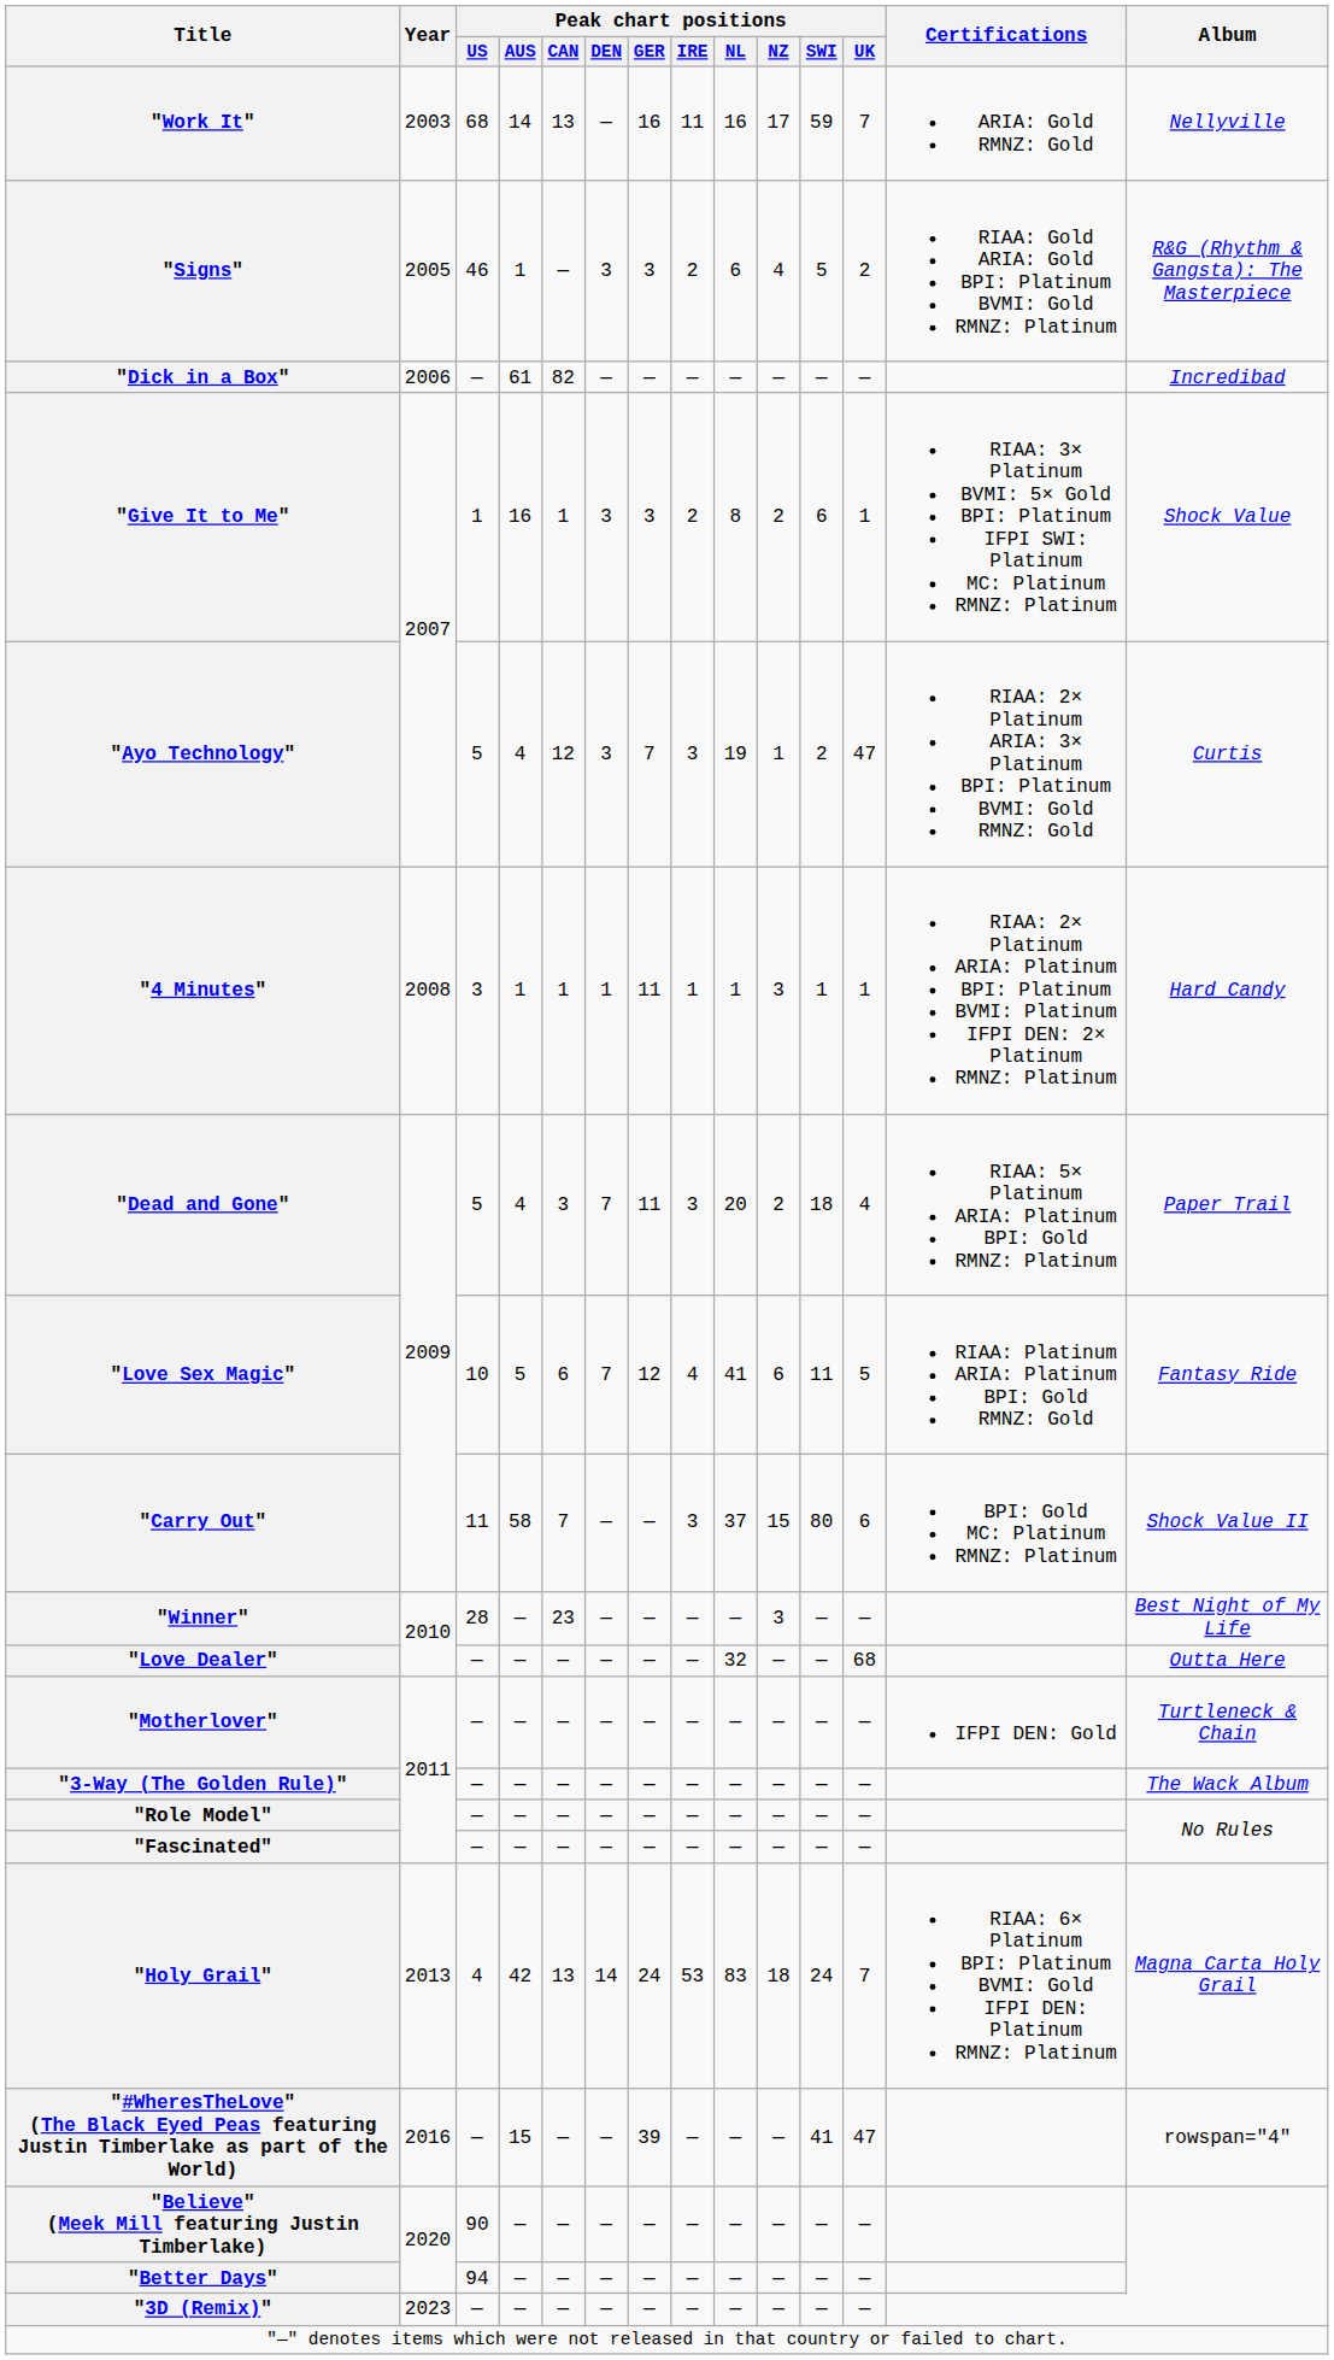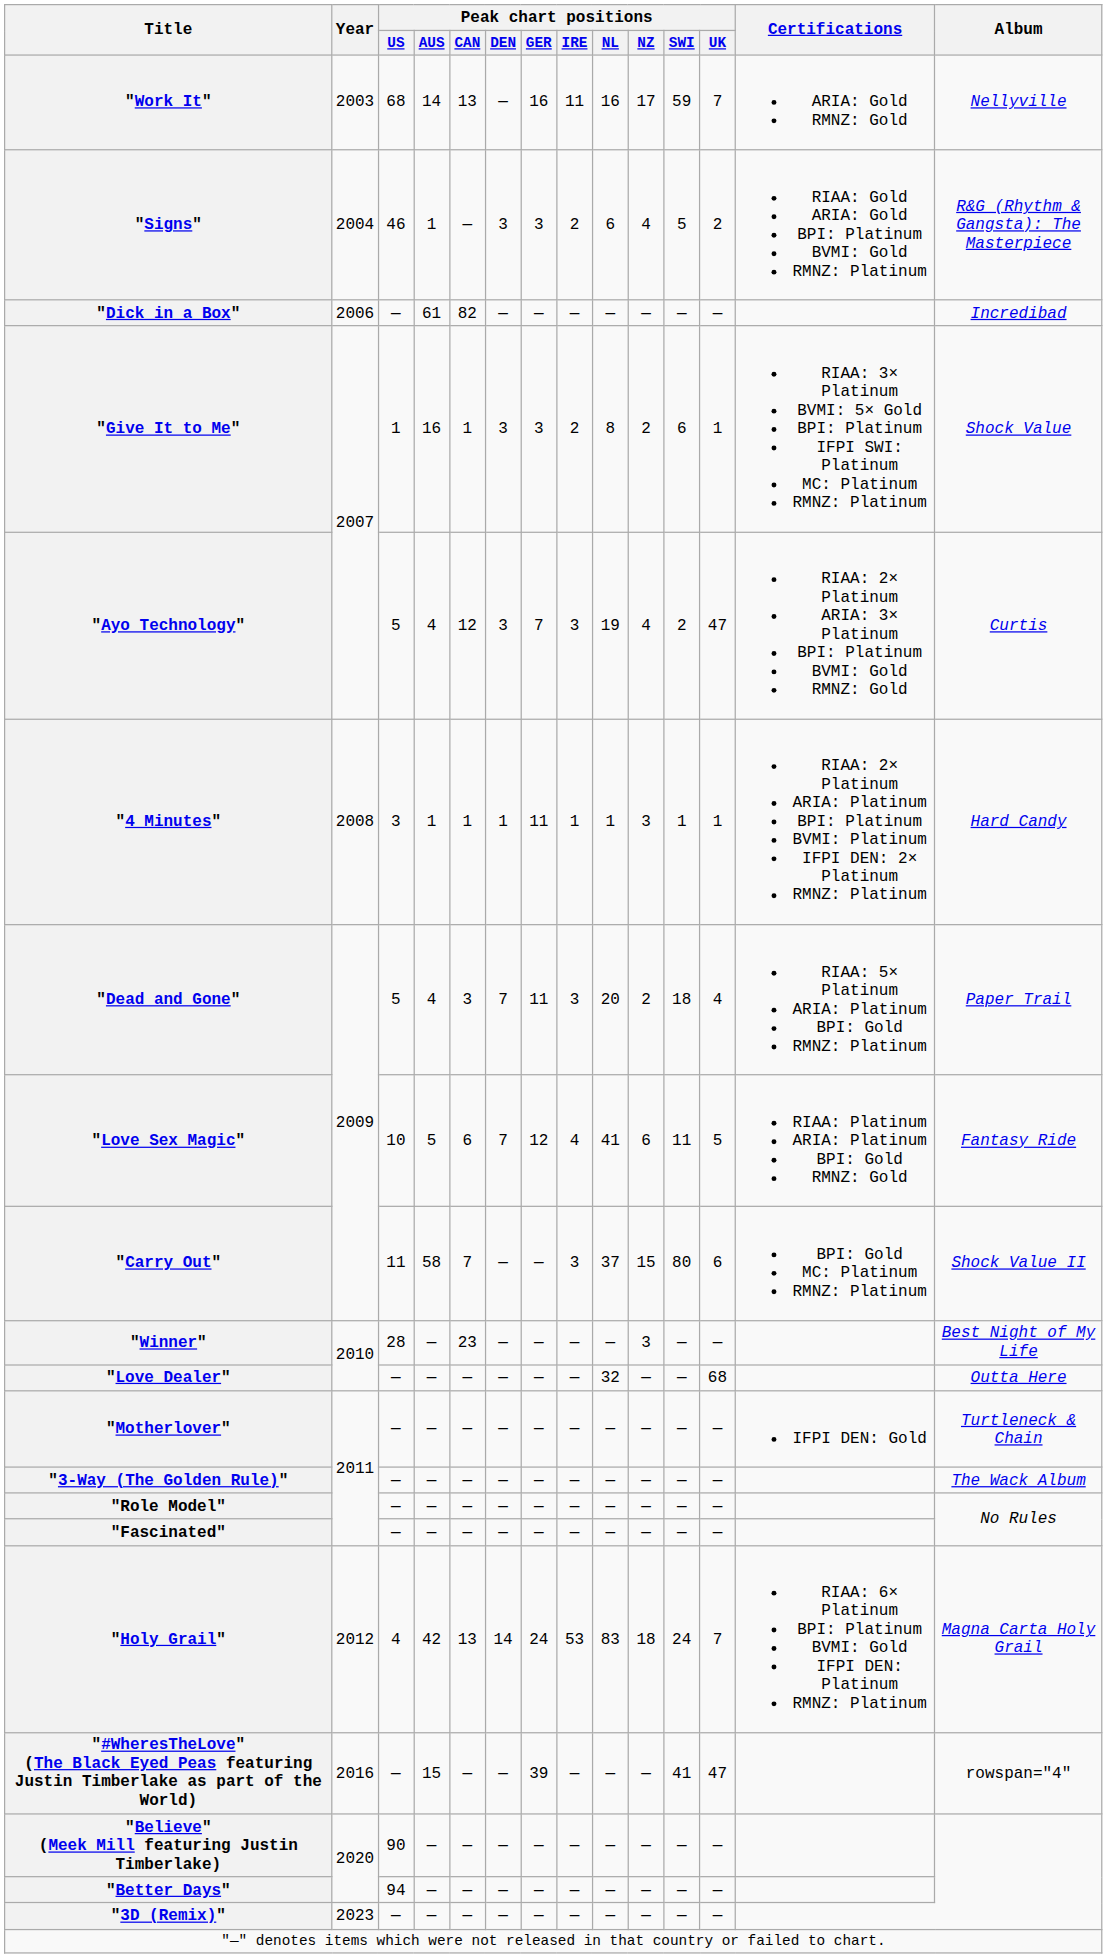"Signs" | Year: 2005 -> 2004
"Ayo Technology" | Peak chart positions / NZ: 1 -> 4
"Holy Grail" | Year: 2013 -> 2012
